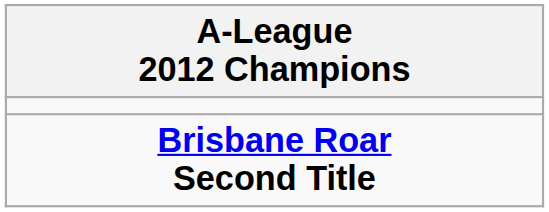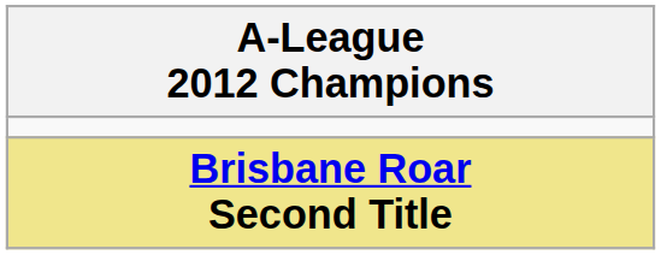row 3 | column 1: no background -> khaki background
